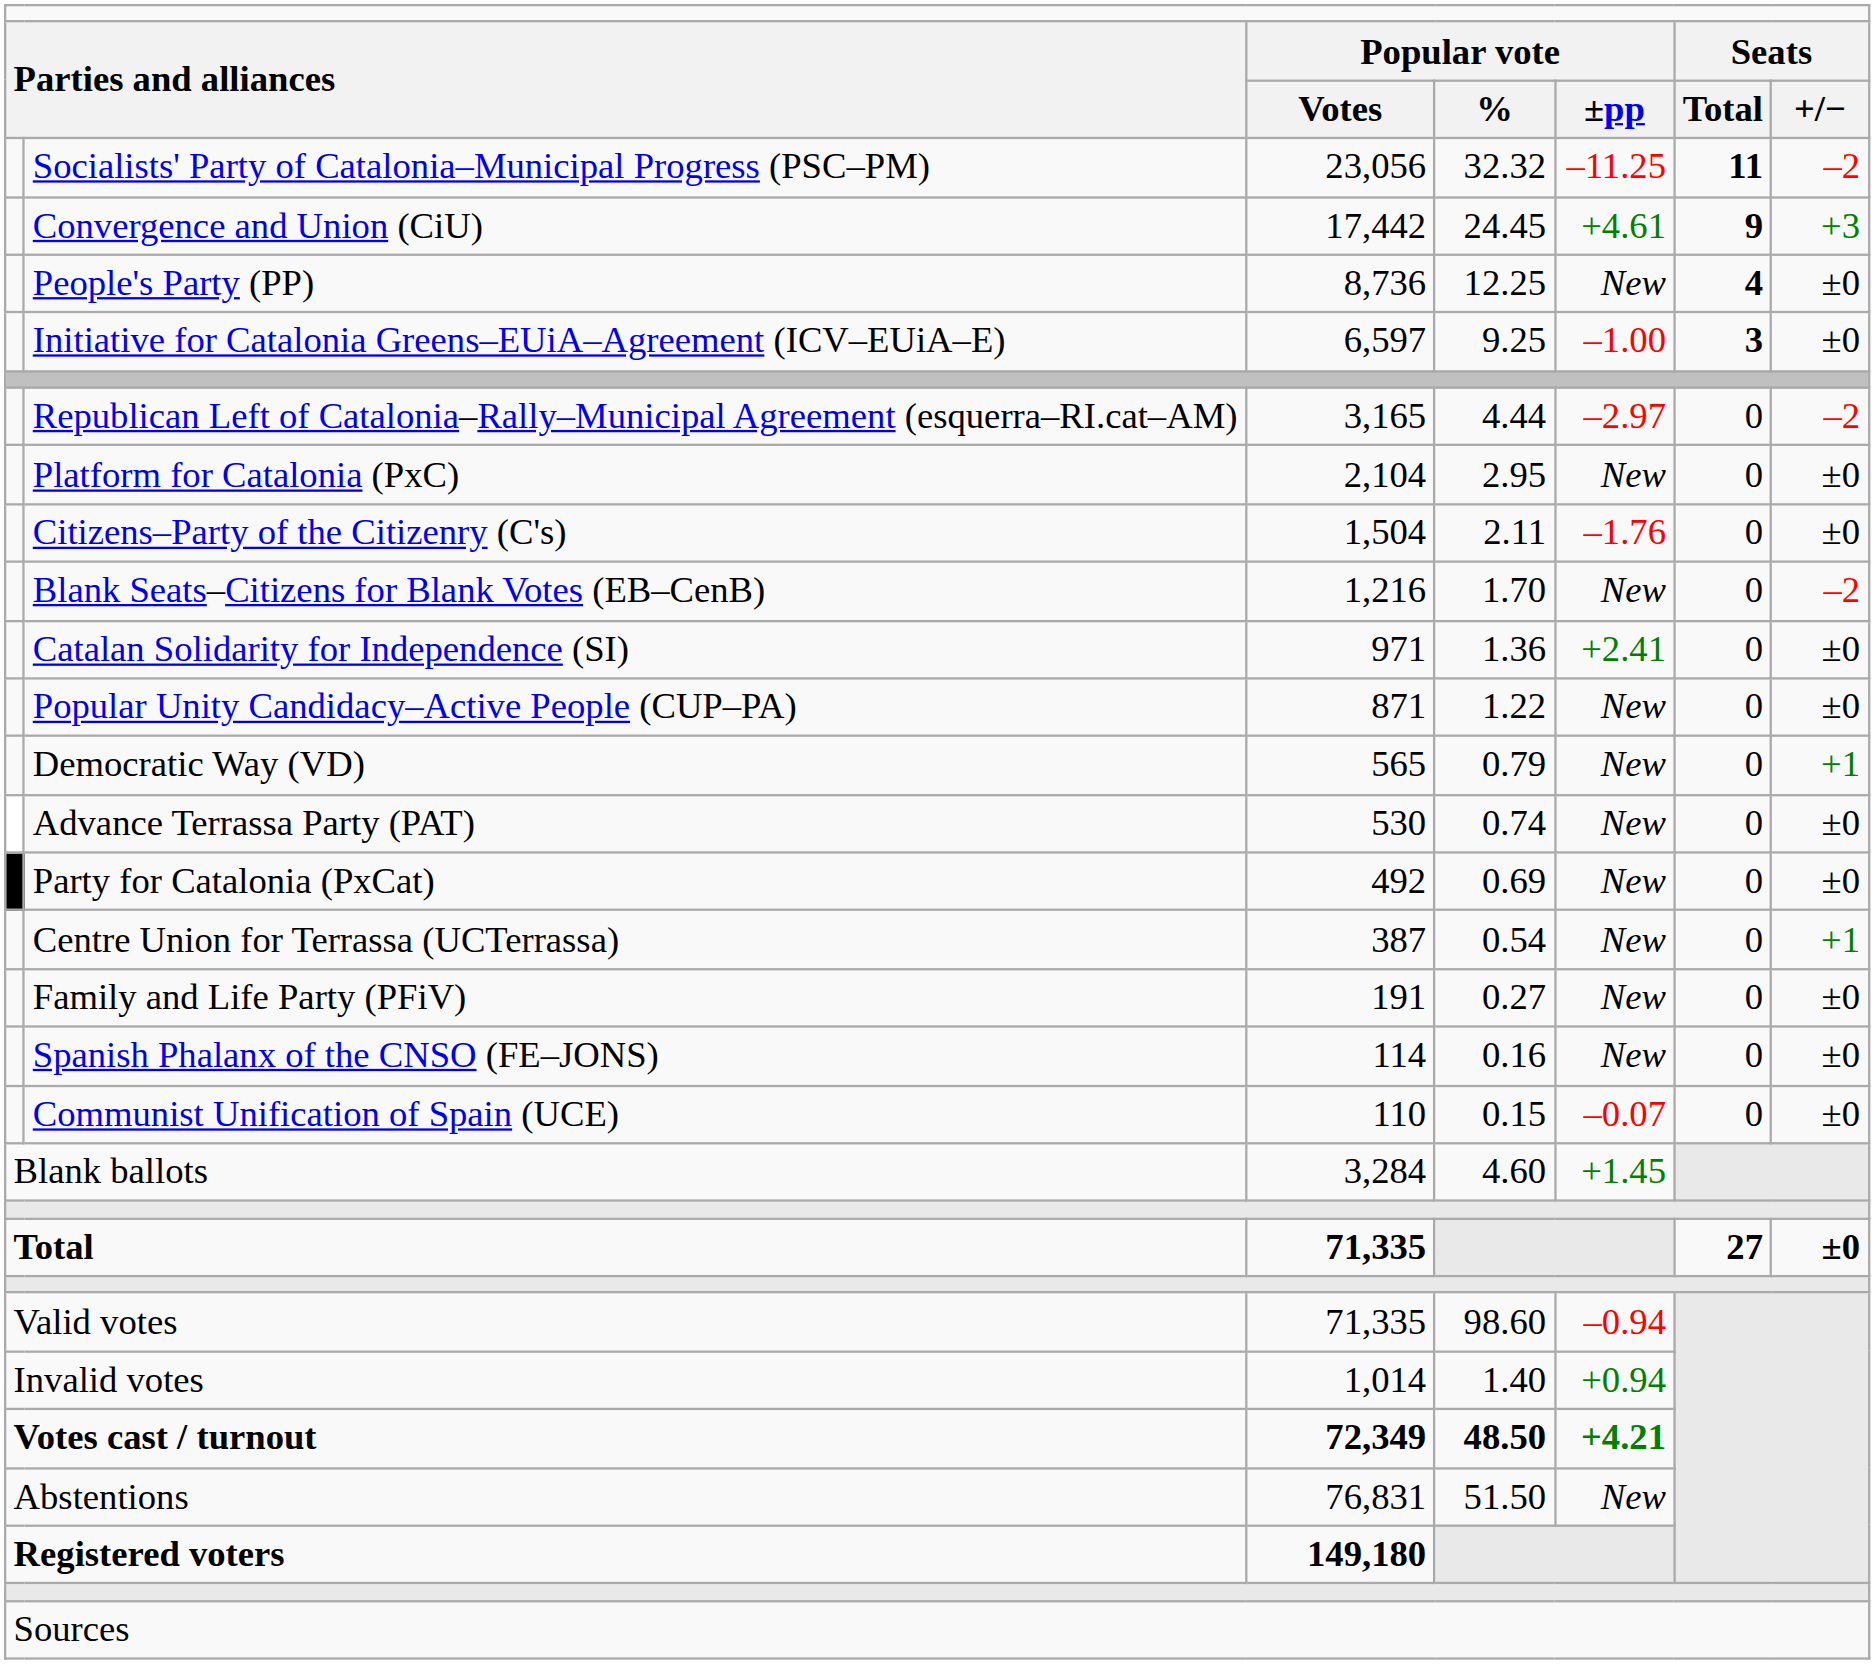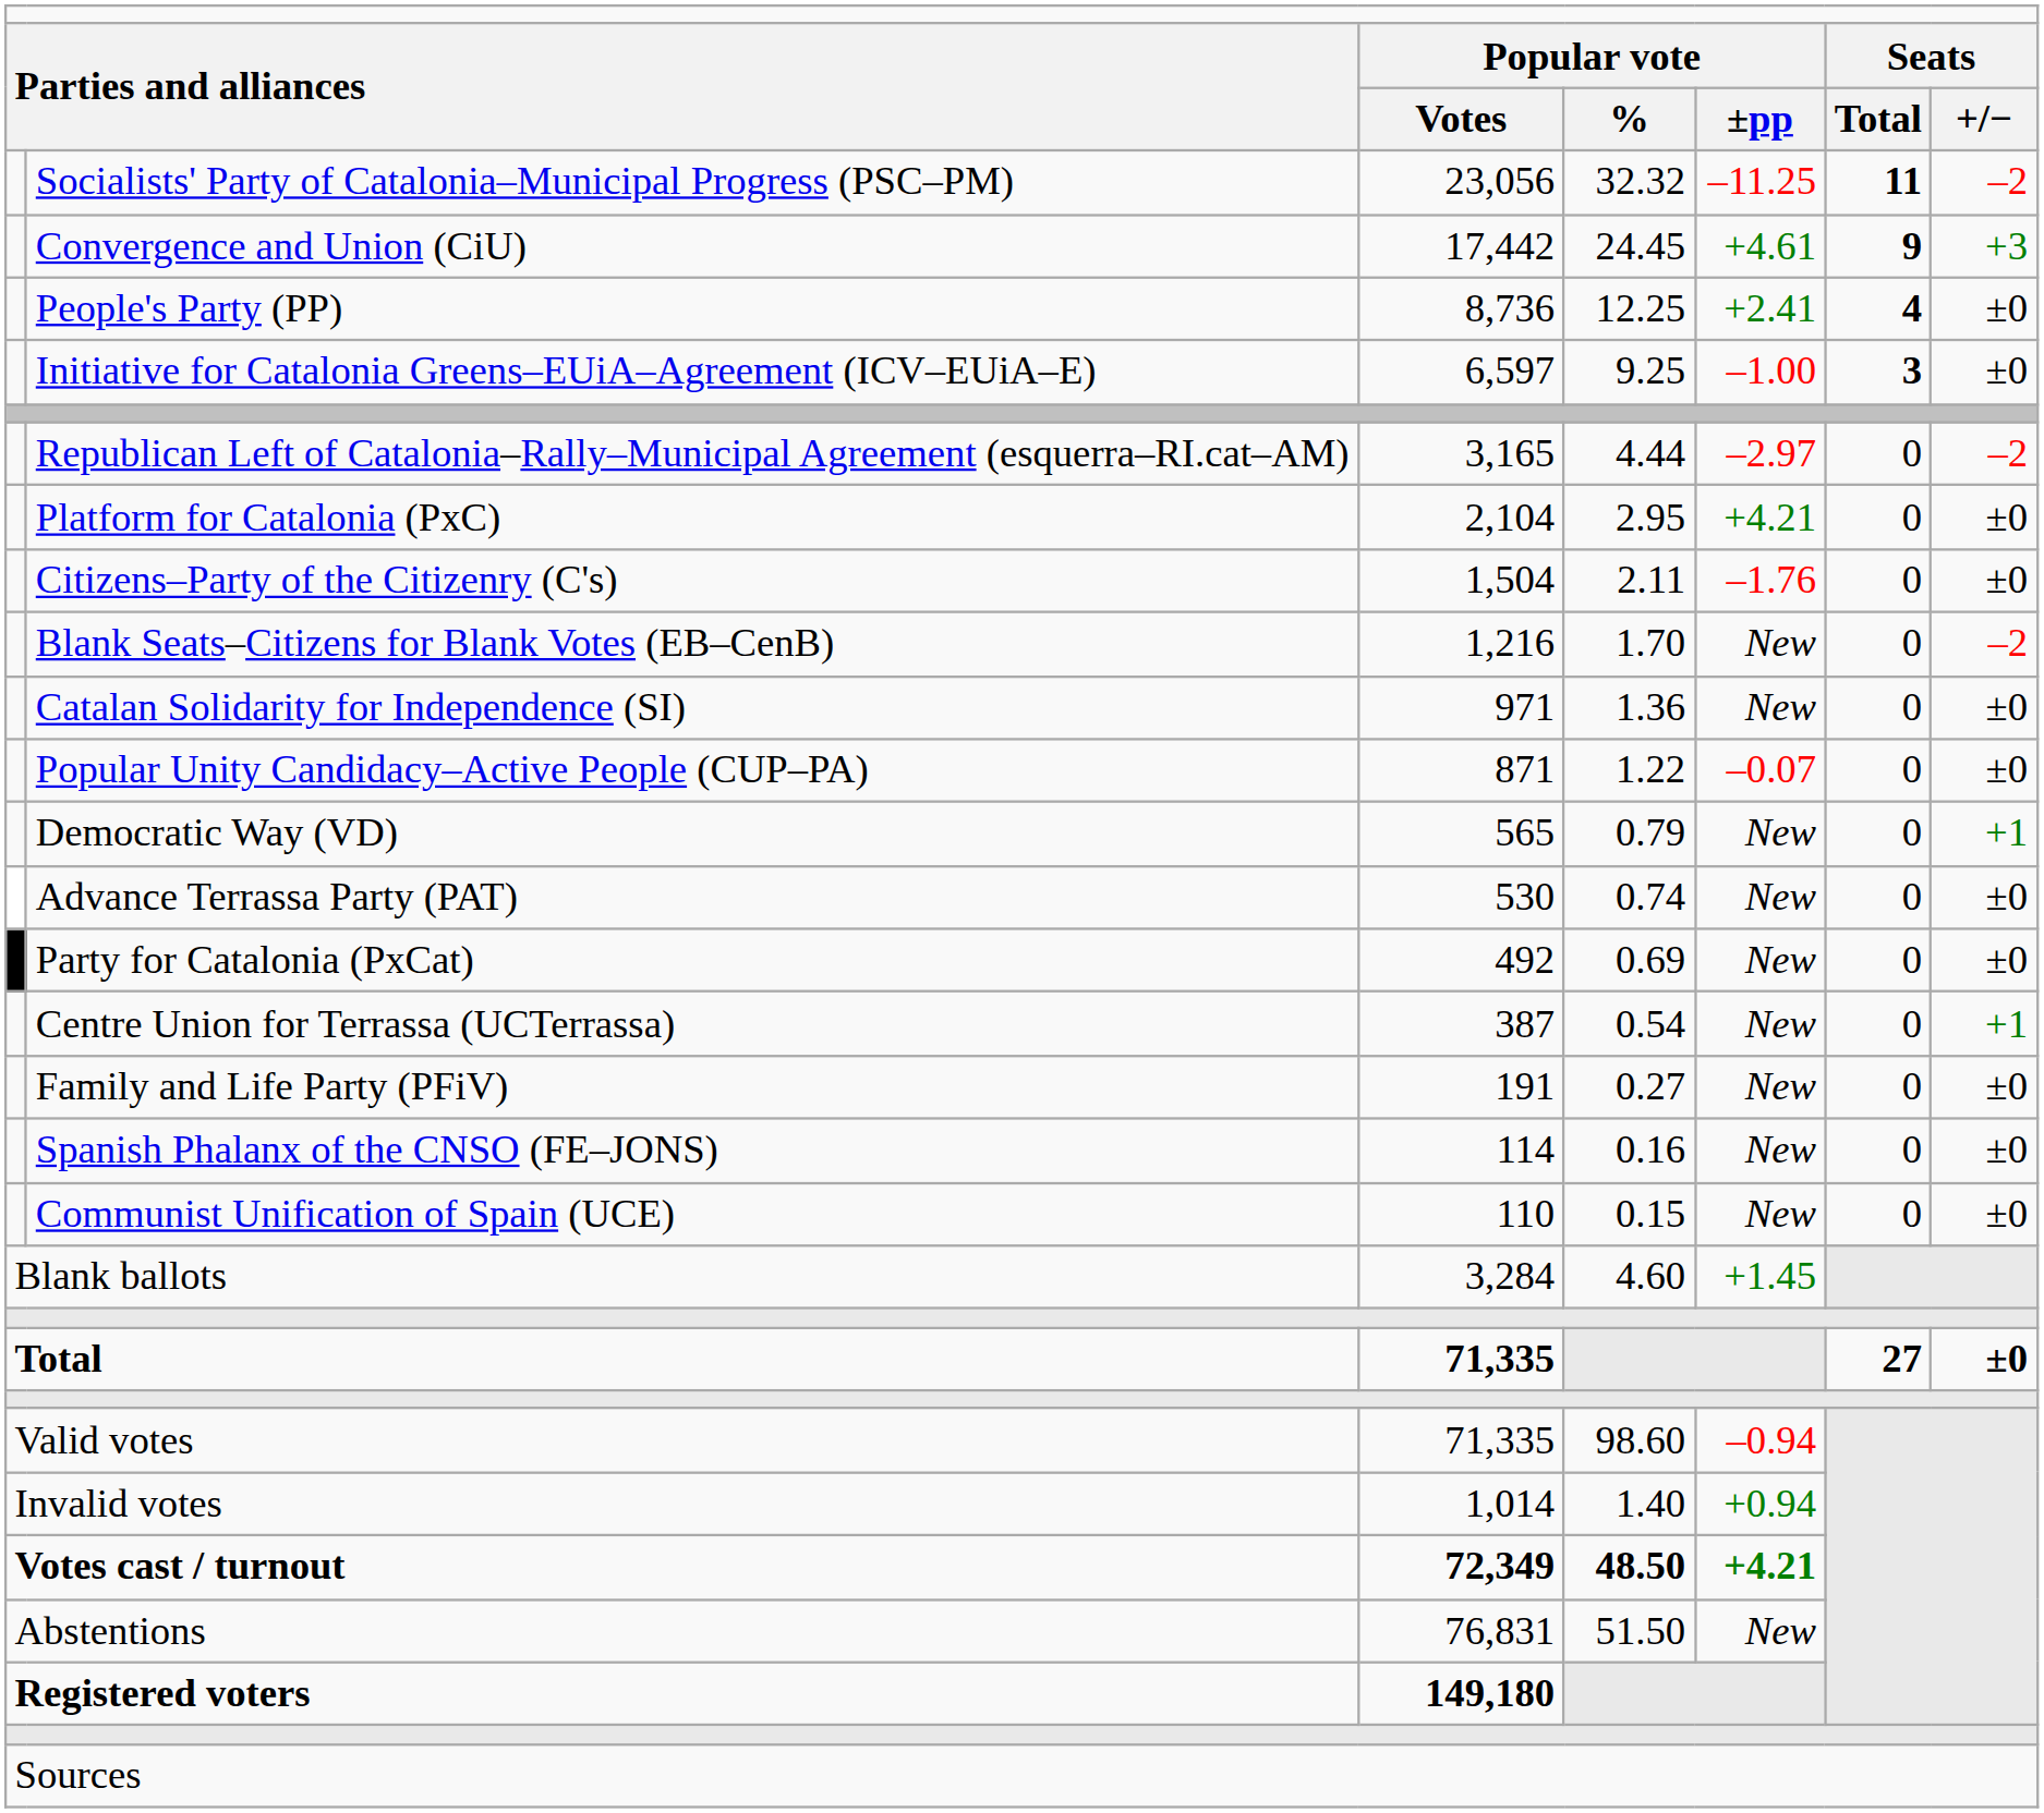People's Party (PP) | column 5: New -> +2.41
Platform for Catalonia (PxC) | column 5: New -> +4.21
Catalan Solidarity for Independence (SI) | column 5: +2.41 -> New
Popular Unity Candidacy–Active People (CUP–PA) | column 5: New -> –0.07
Communist Unification of Spain (UCE) | column 5: –0.07 -> New
